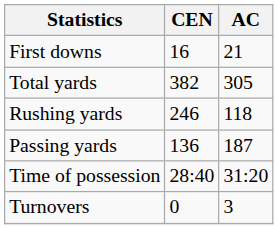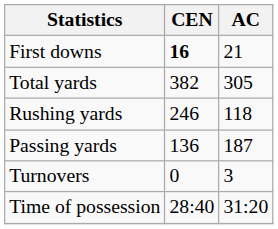First downs | CEN: normal -> bold
rows swapped: Turnovers <-> Time of possession
